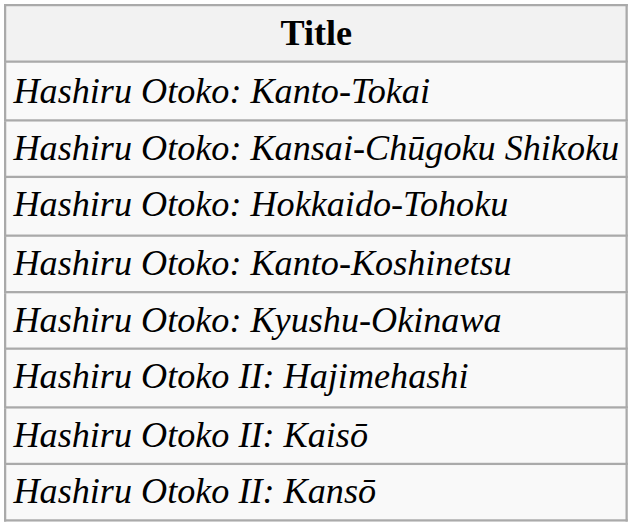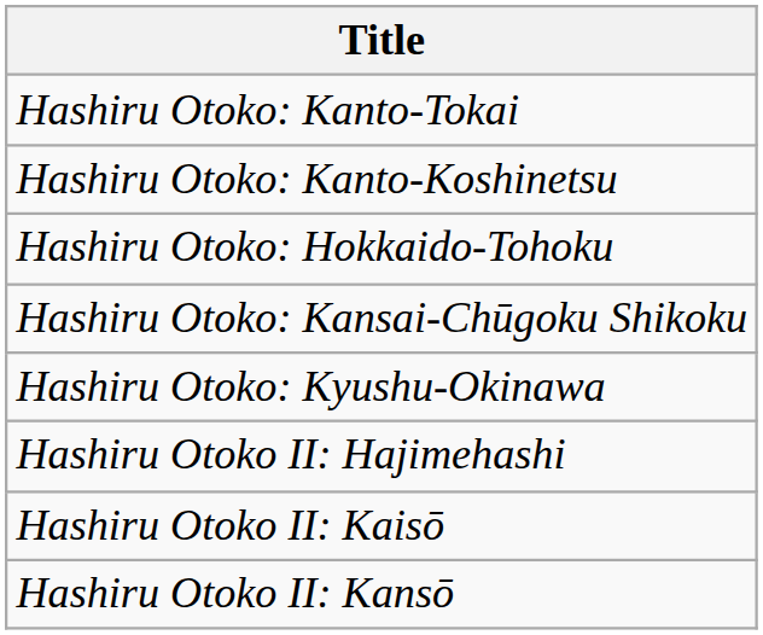row 3 | column 1: Hashiru Otoko: Kansai-Chūgoku Shikoku -> Hashiru Otoko: Kanto-Koshinetsu
row 5 | column 1: Hashiru Otoko: Kanto-Koshinetsu -> Hashiru Otoko: Kansai-Chūgoku Shikoku
